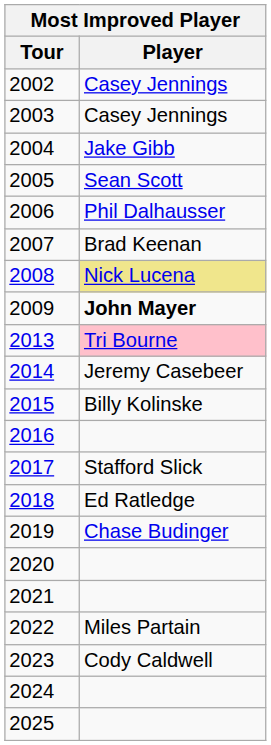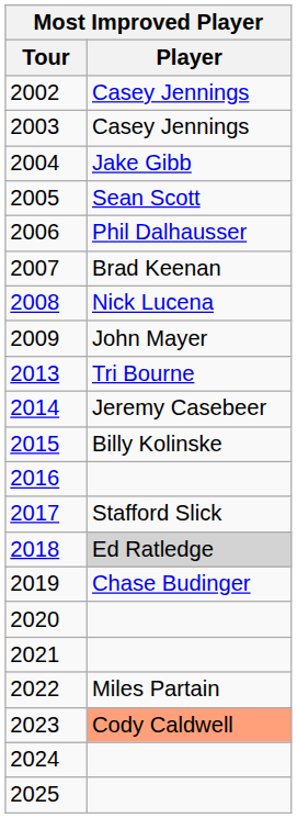2008 | Player: khaki background -> no background
2009 | Player: bold -> normal
2013 | Player: pink background -> no background
2018 | Player: no background -> lightgrey background
2023 | Player: no background -> lightsalmon background
